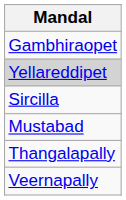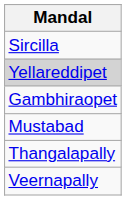row 2 | column 1: Gambhiraopet -> Sircilla
row 4 | column 1: Sircilla -> Gambhiraopet
